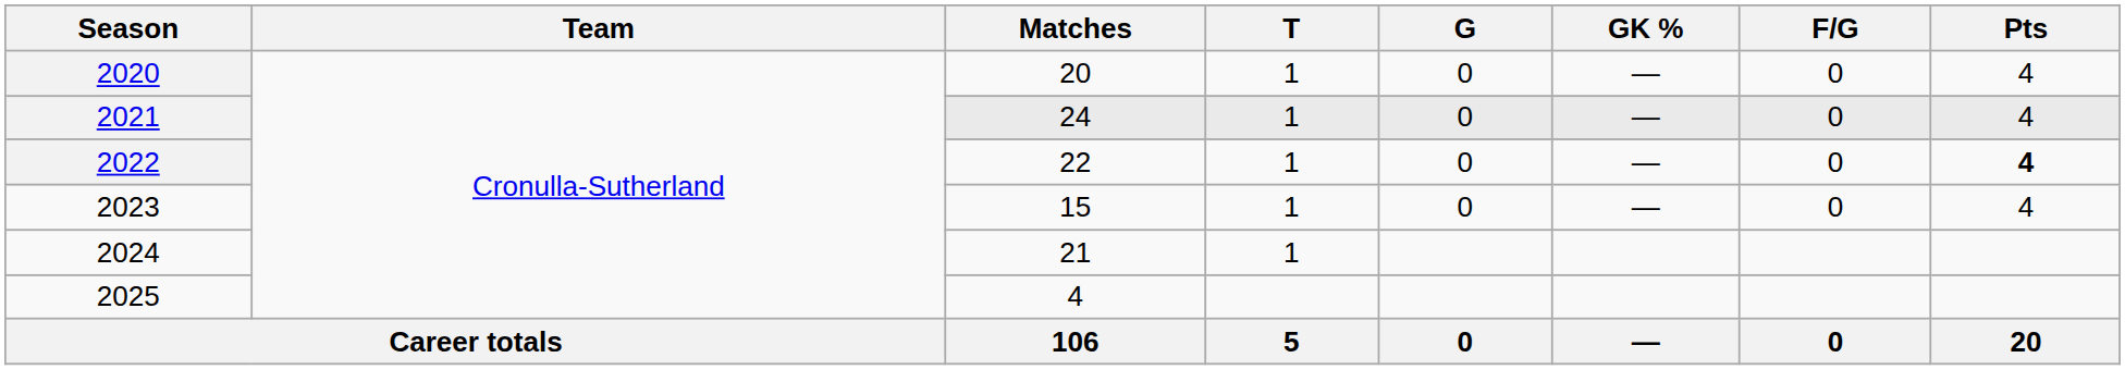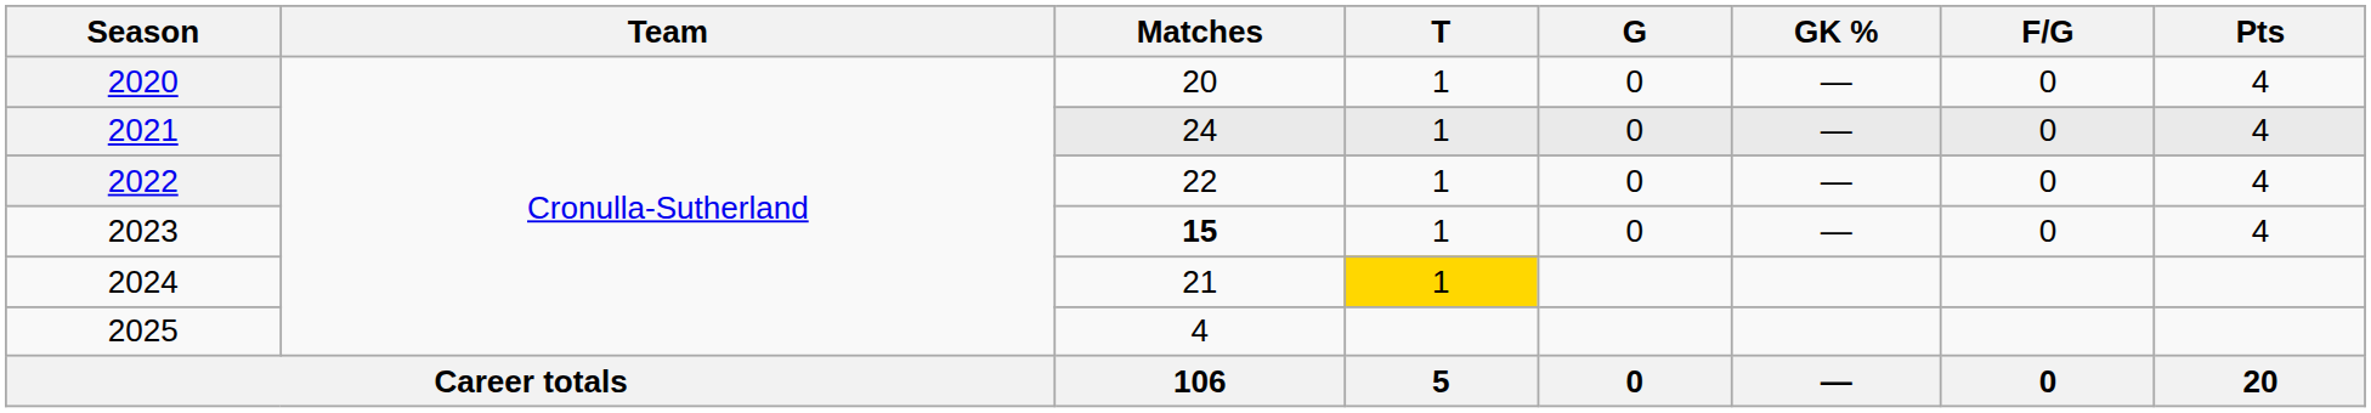2022 | Pts: bold -> normal
2023 | Matches: normal -> bold
2024 | T: no background -> gold background
